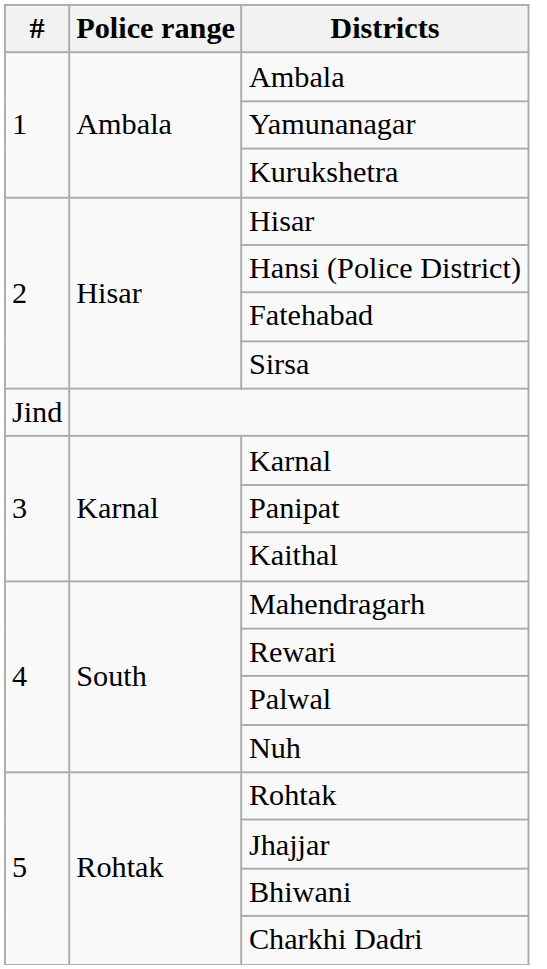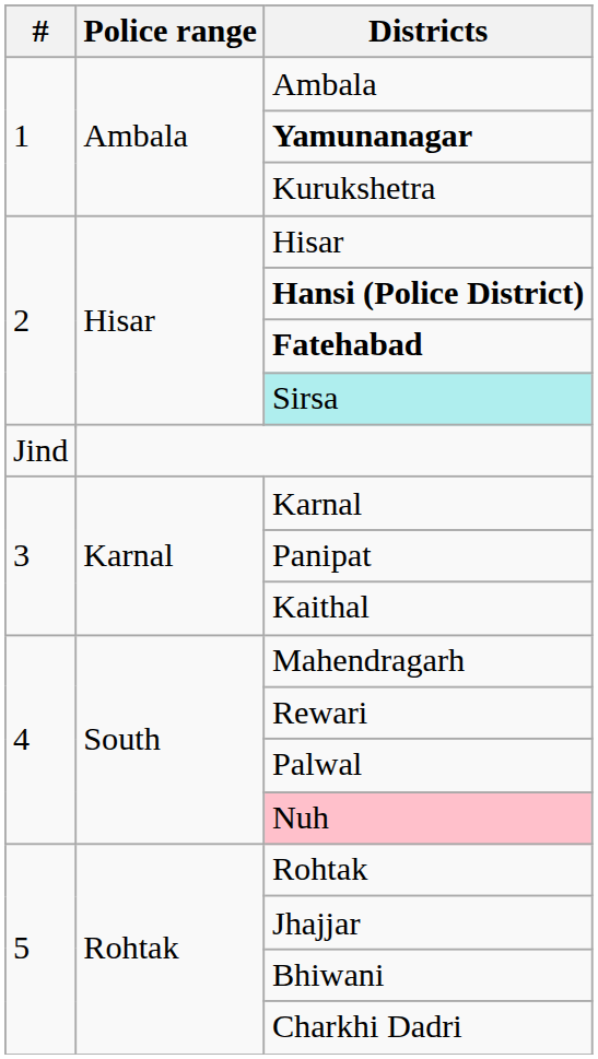Yamunanagar | Districts: normal -> bold
Hansi (Police District) | Districts: normal -> bold
Fatehabad | Districts: normal -> bold
Sirsa | Districts: no background -> paleturquoise background
Nuh | Districts: no background -> pink background
